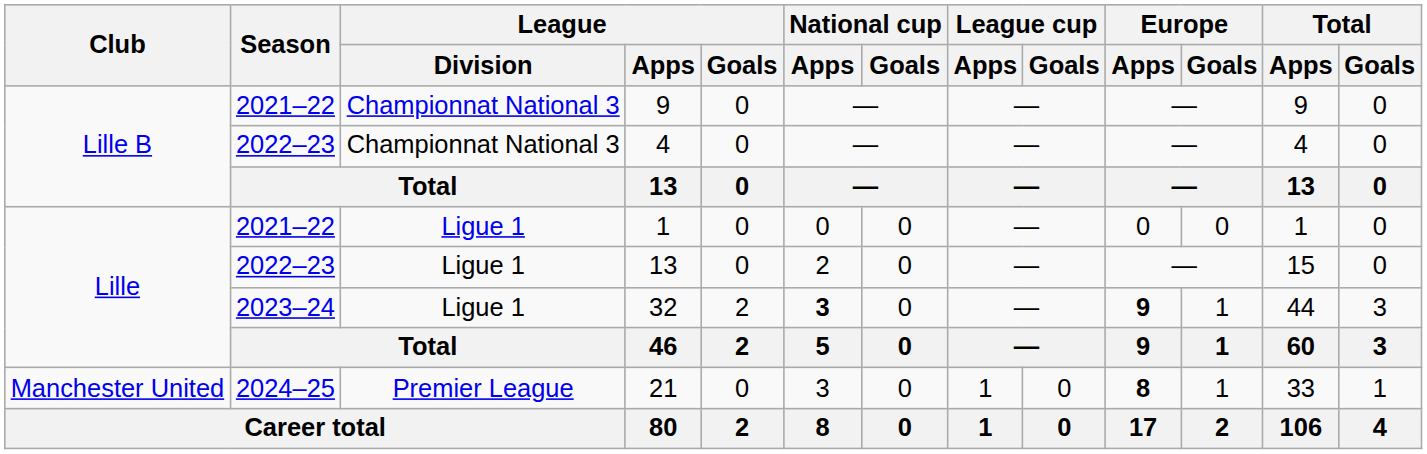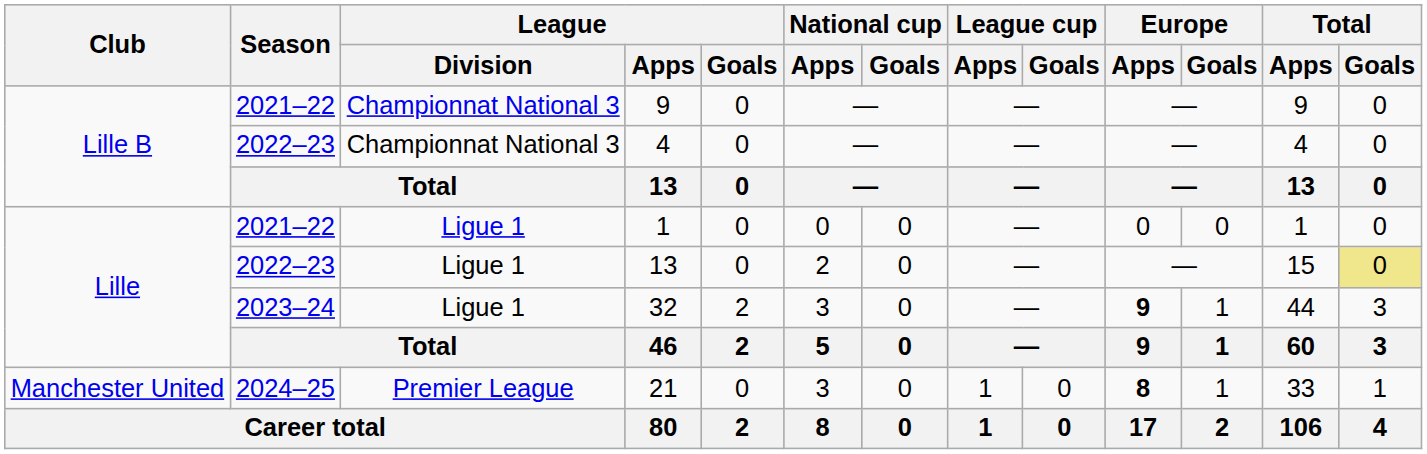2022–23 / 13 | Total / Goals: no background -> khaki background
32 | National cup / Apps: bold -> normal
